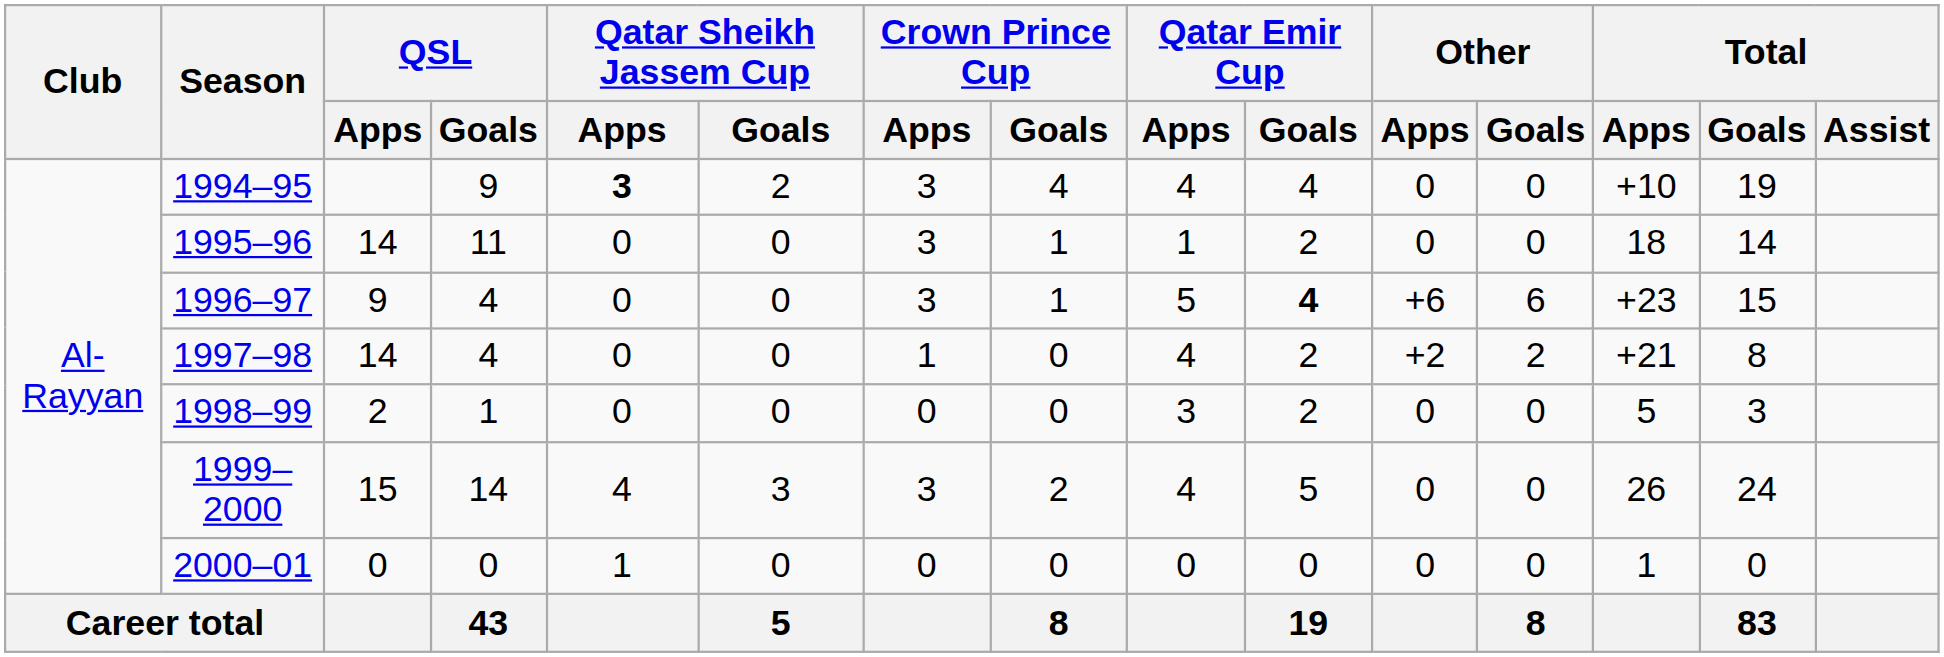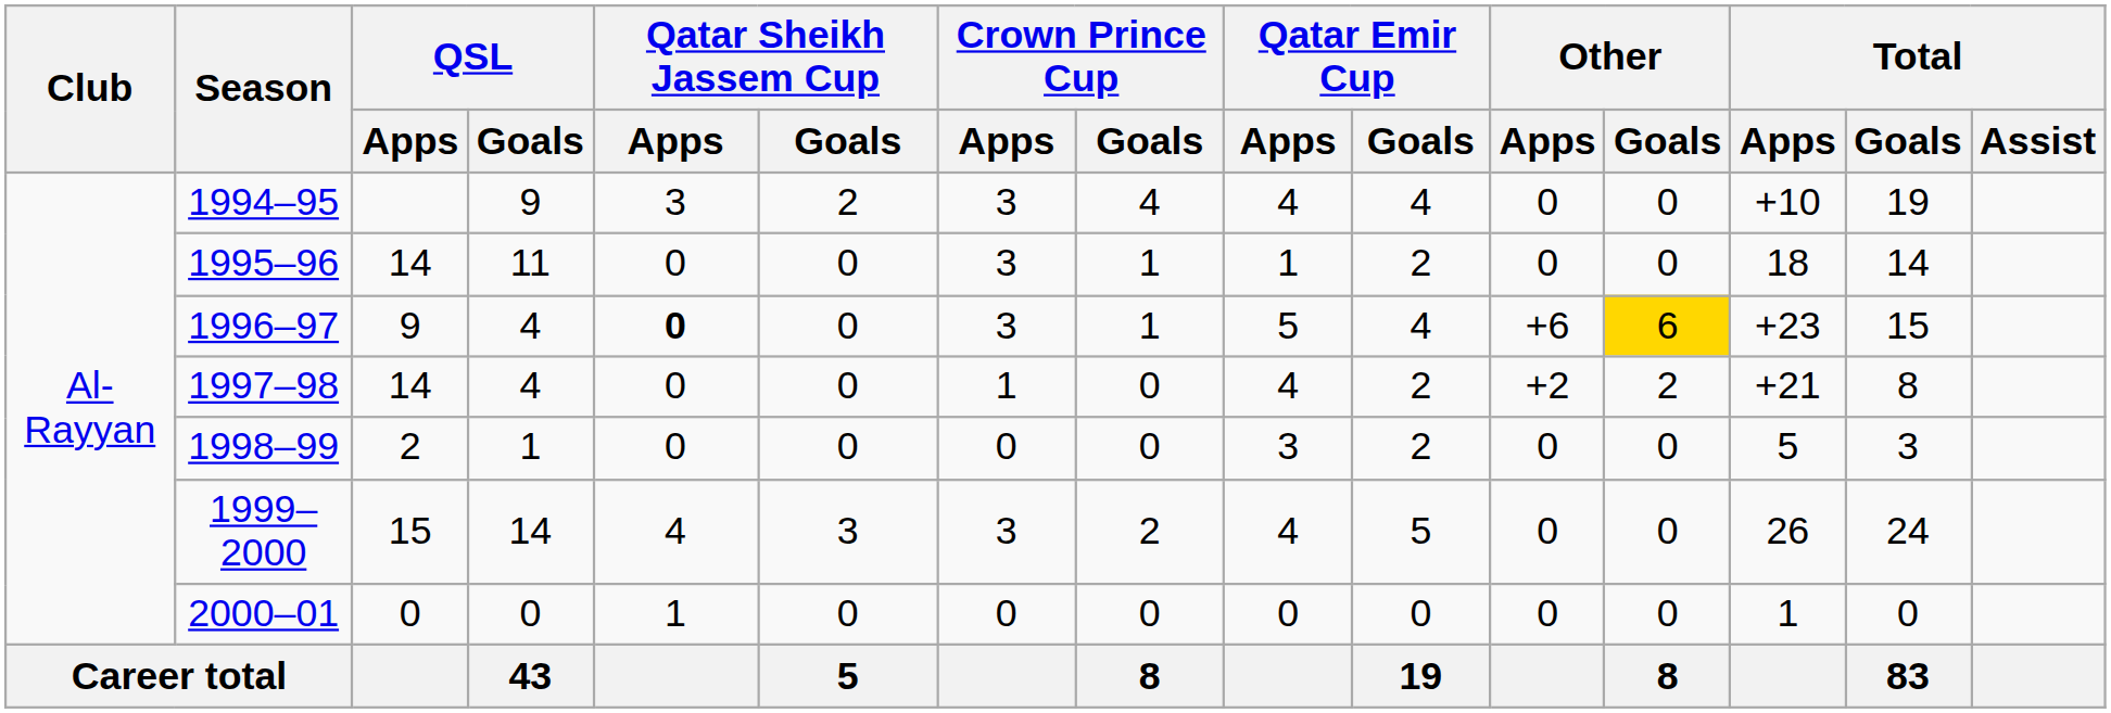1994–95 | Qatar Sheikh Jassem Cup / Apps: bold -> normal
1996–97 | Qatar Sheikh Jassem Cup / Apps: normal -> bold
1996–97 | Qatar Emir Cup / Goals: bold -> normal
1996–97 | Other / Goals: no background -> gold background
